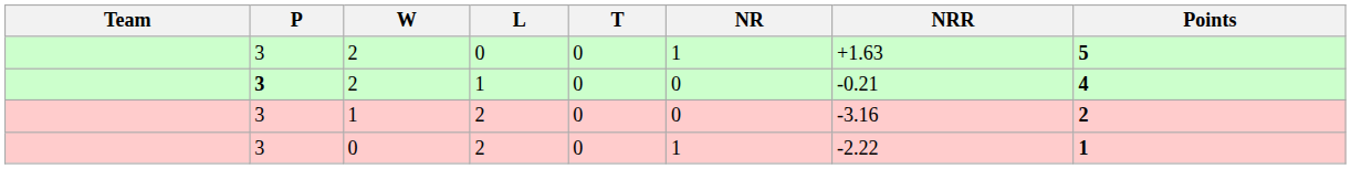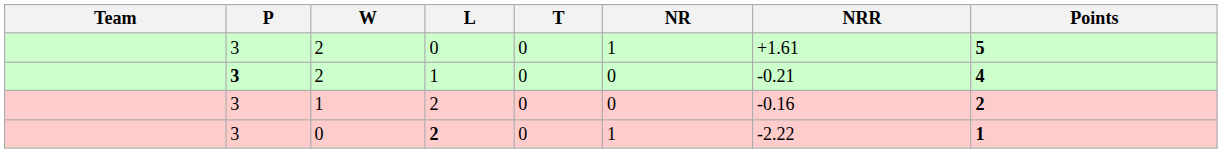row 2 | NRR: +1.63 -> +1.61
row 4 | NRR: -3.16 -> -0.16
row 5 | L: normal -> bold
